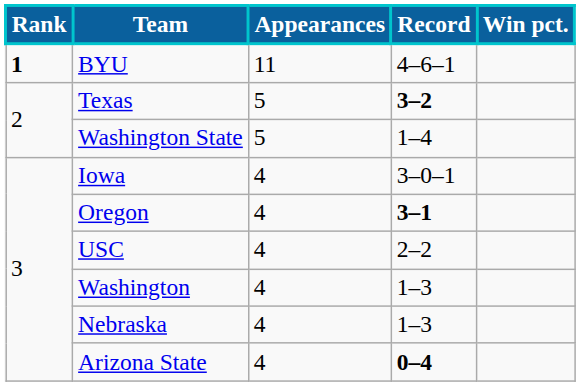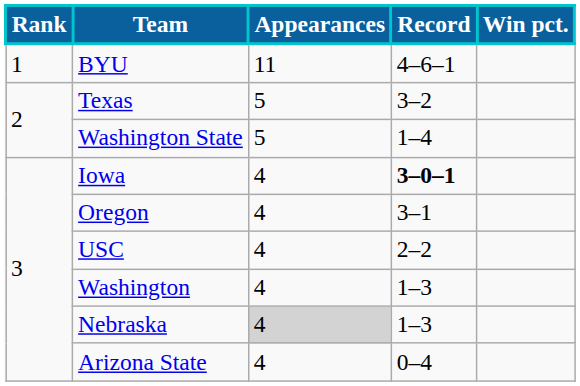BYU | Rank: bold -> normal
Texas | Record: bold -> normal
Iowa | Record: normal -> bold
Oregon | Record: bold -> normal
Nebraska | Appearances: no background -> lightgrey background
Arizona State | Record: bold -> normal
